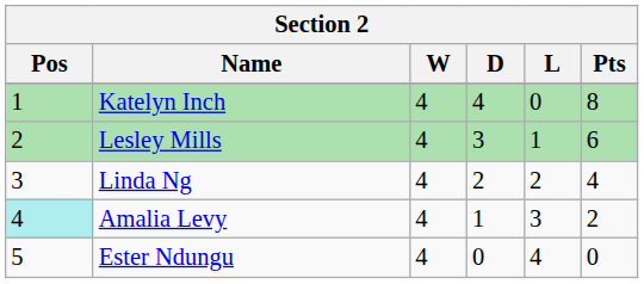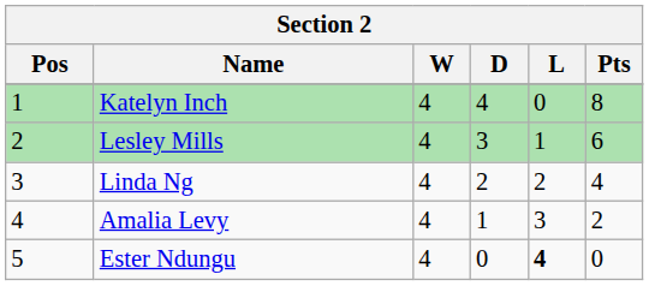Amalia Levy | Pos: paleturquoise background -> no background
Ester Ndungu | L: normal -> bold
